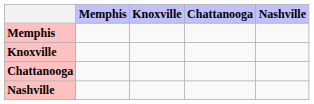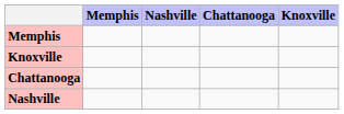columns swapped: Nashville <-> Knoxville
